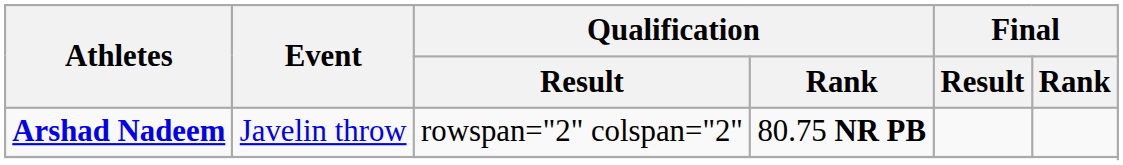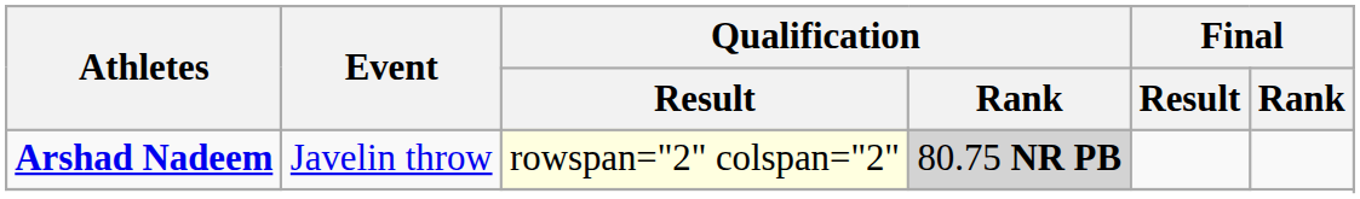Arshad Nadeem | Qualification / Result: no background -> lightyellow background
Arshad Nadeem | Qualification / Rank: no background -> lightgrey background
